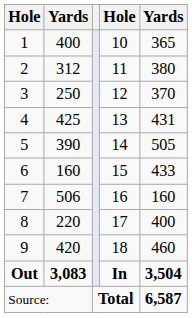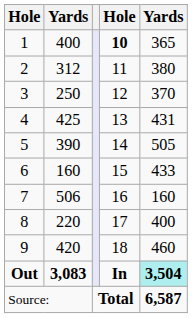1 | column 4: normal -> bold
Out | column 5: no background -> paleturquoise background
